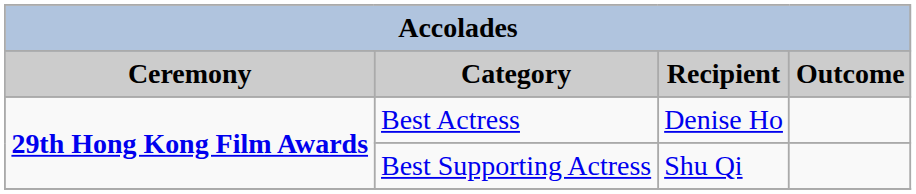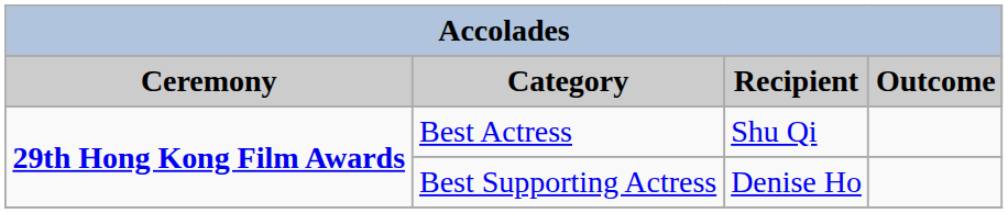Best Actress | Recipient: Denise Ho -> Shu Qi
Best Supporting Actress | Recipient: Shu Qi -> Denise Ho
